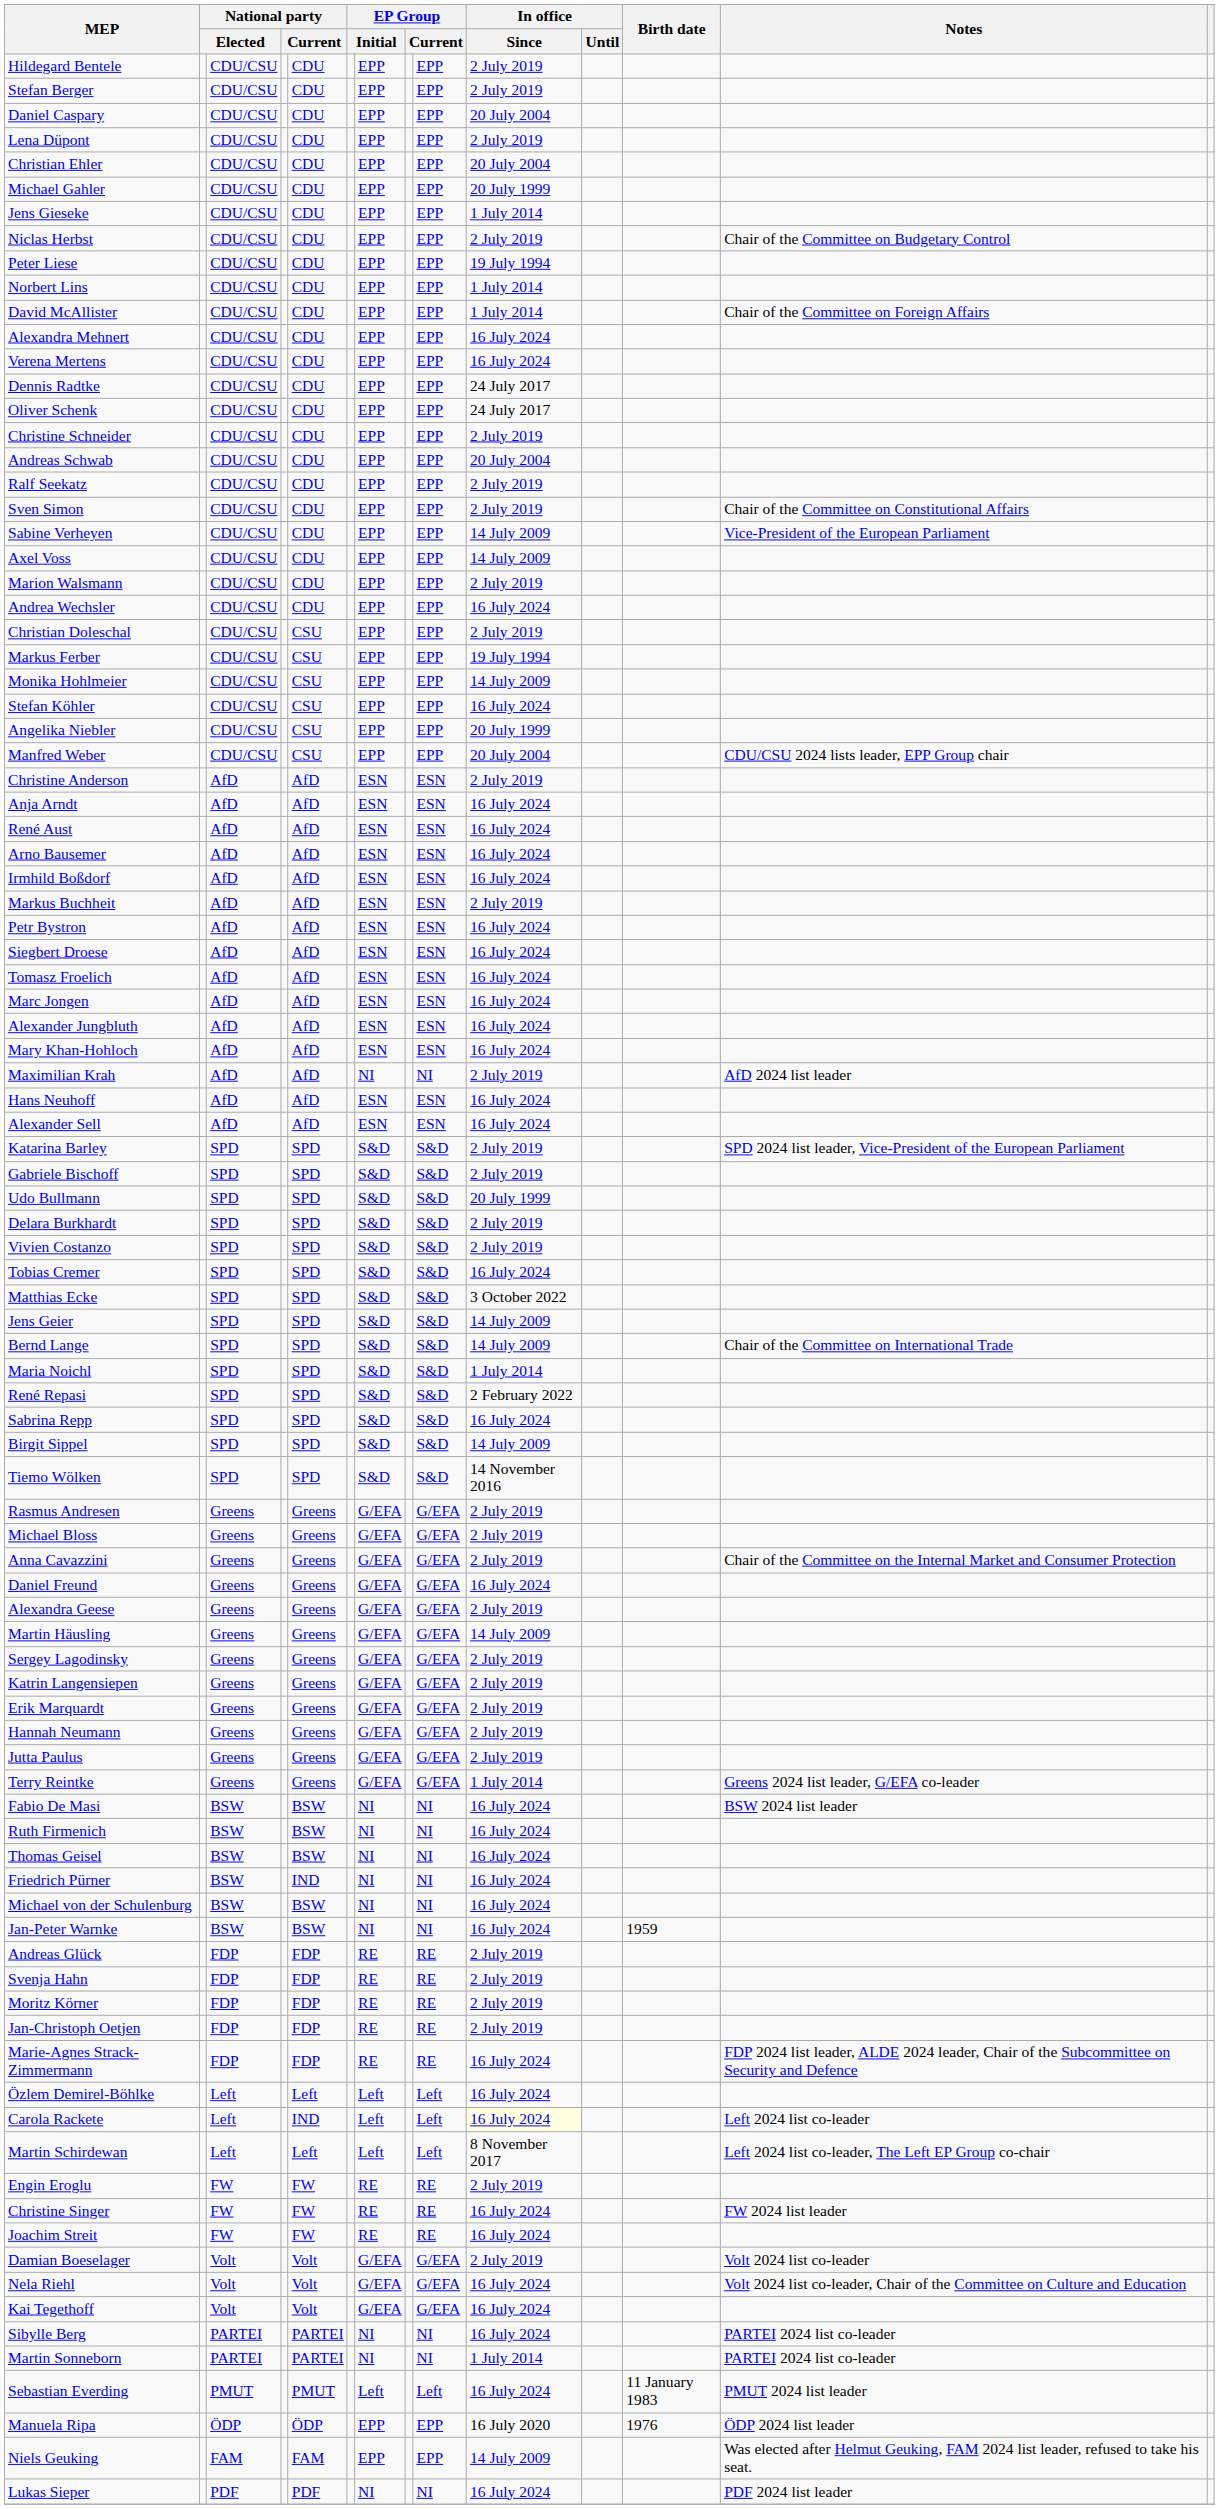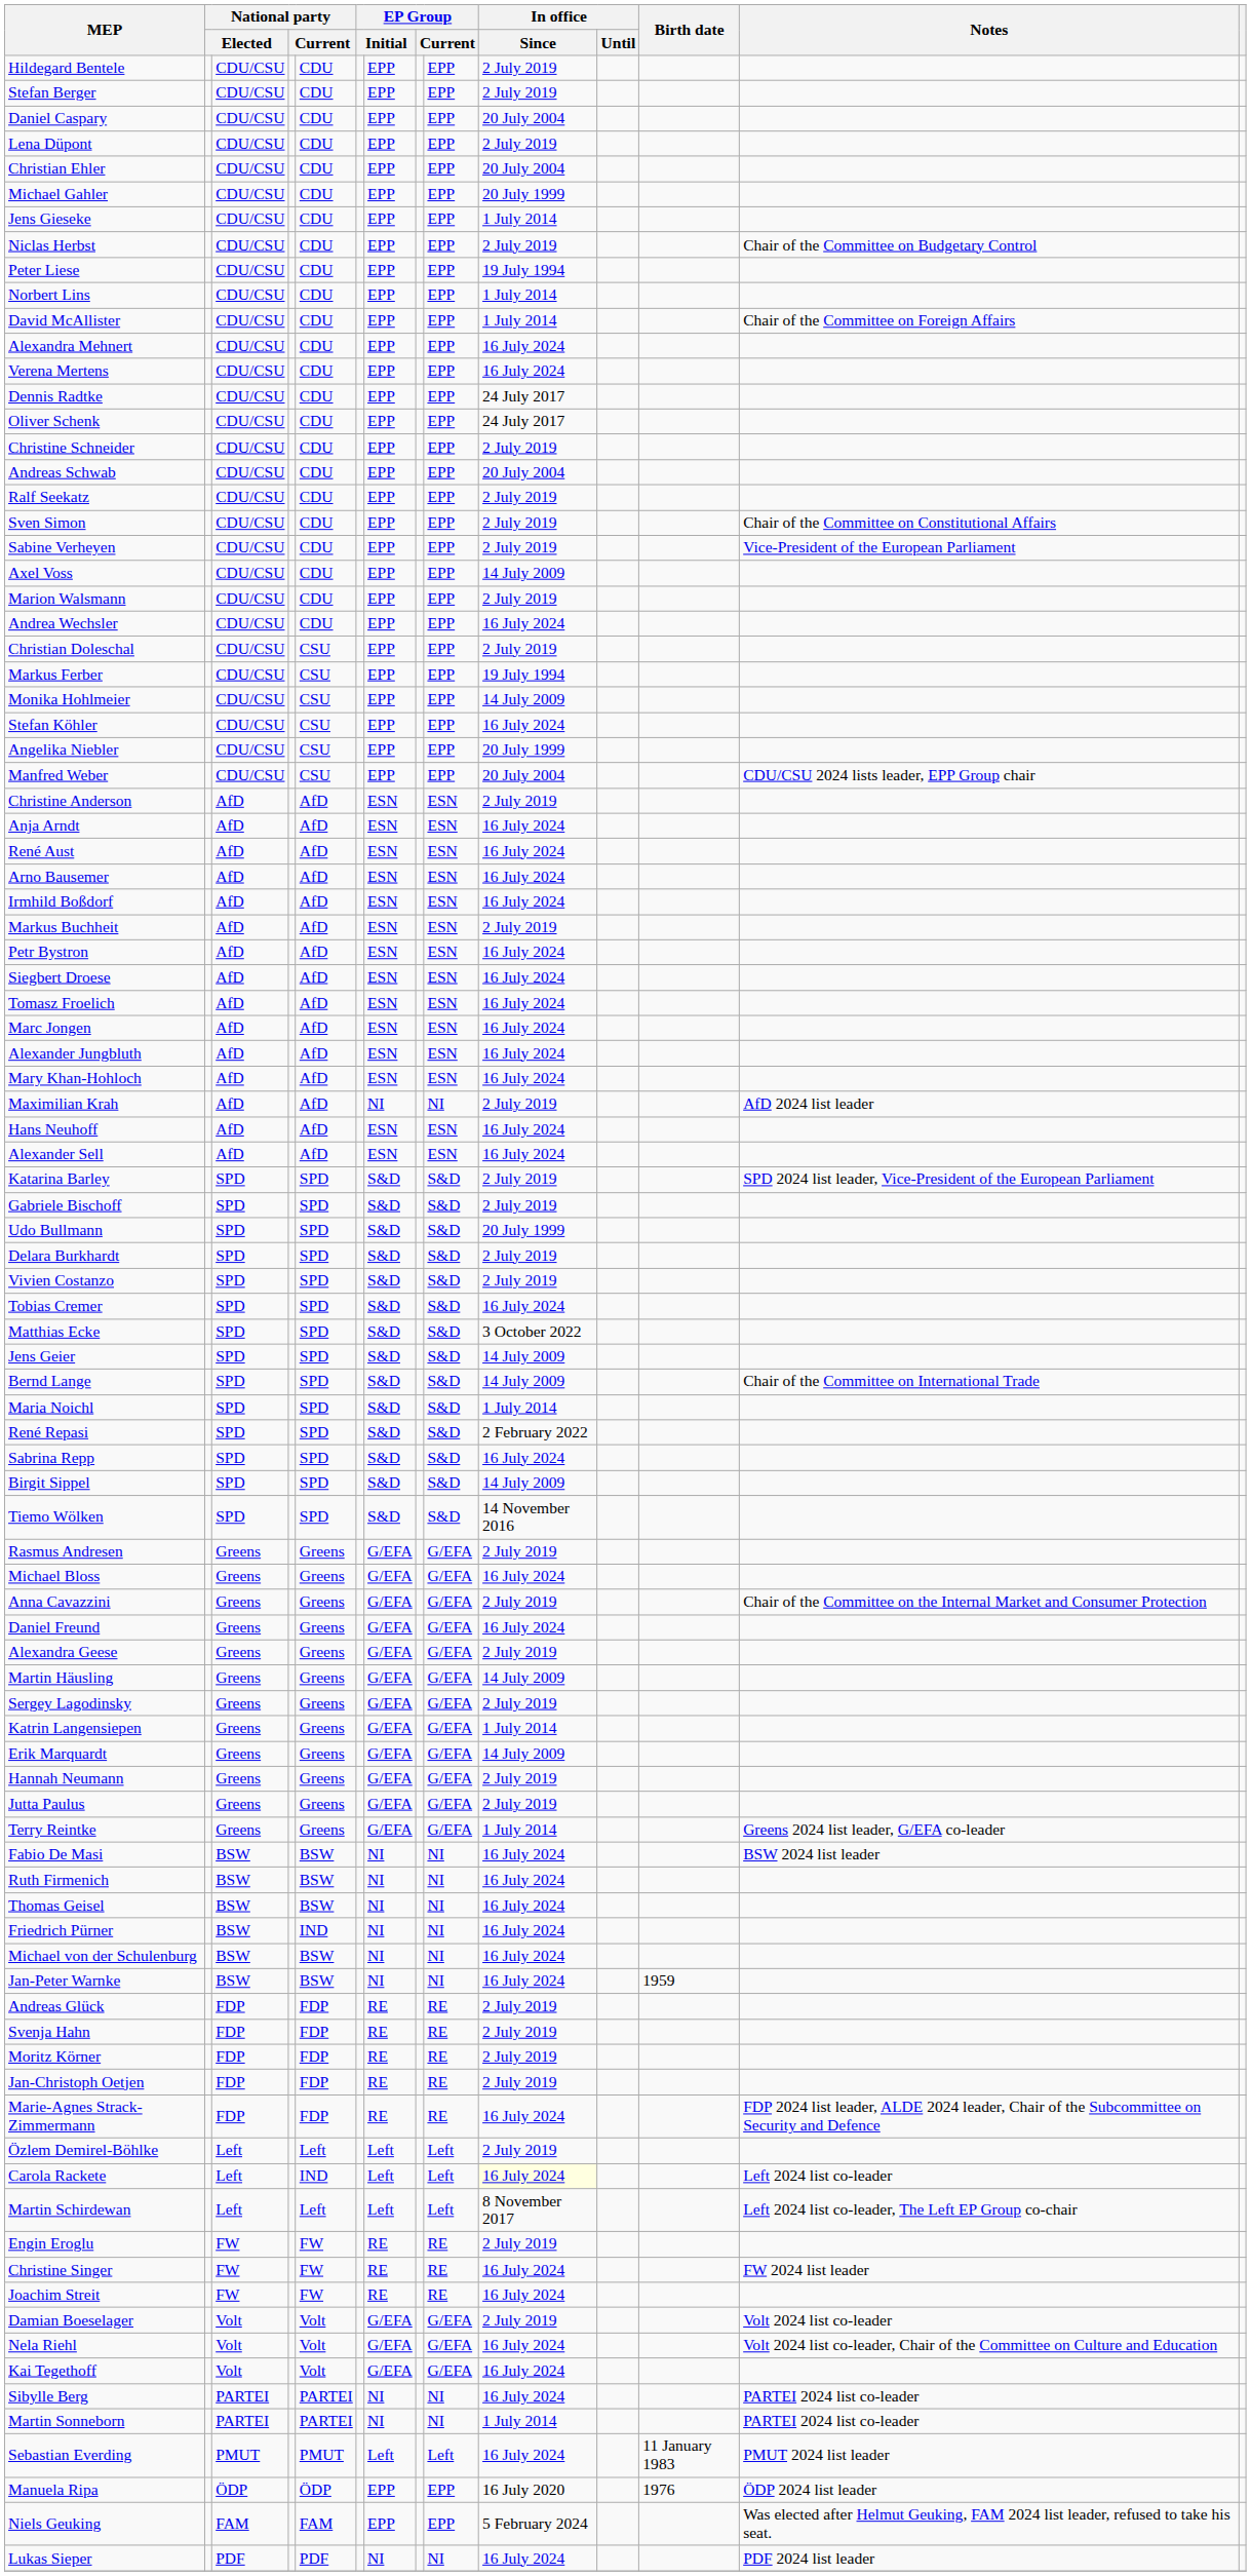Sabine Verheyen | In office / Since: 14 July 2009 -> 2 July 2019
Michael Bloss | In office / Since: 2 July 2019 -> 16 July 2024
Katrin Langensiepen | In office / Since: 2 July 2019 -> 1 July 2014
Erik Marquardt | In office / Since: 2 July 2019 -> 14 July 2009
Özlem Demirel-Böhlke | In office / Since: 16 July 2024 -> 2 July 2019
Niels Geuking | In office / Since: 14 July 2009 -> 5 February 2024
